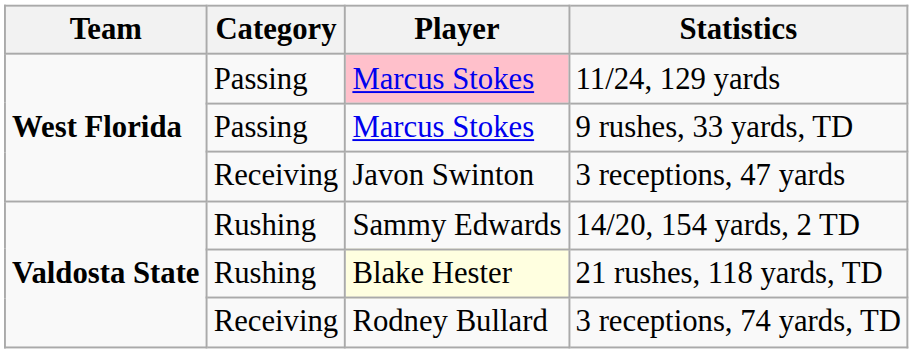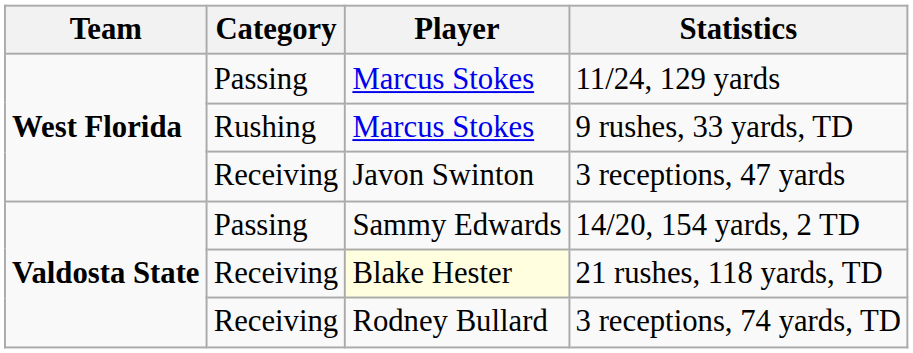11/24, 129 yards | Player: pink background -> no background
9 rushes, 33 yards, TD | Category: Passing -> Rushing
14/20, 154 yards, 2 TD | Category: Rushing -> Passing
21 rushes, 118 yards, TD | Category: Rushing -> Receiving
